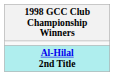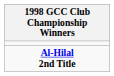row 3 | column 1: paleturquoise background -> no background
